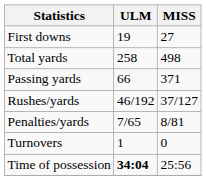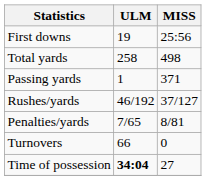First downs | MISS: 27 -> 25:56
Passing yards | ULM: 66 -> 1
Turnovers | ULM: 1 -> 66
Time of possession | MISS: 25:56 -> 27
